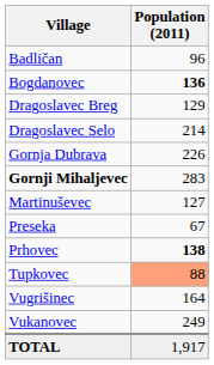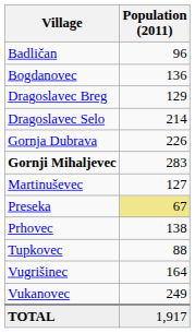Bogdanovec | Population (2011): bold -> normal
Preseka | Population (2011): no background -> khaki background
Prhovec | Population (2011): bold -> normal
Tupkovec | Population (2011): lightsalmon background -> no background
